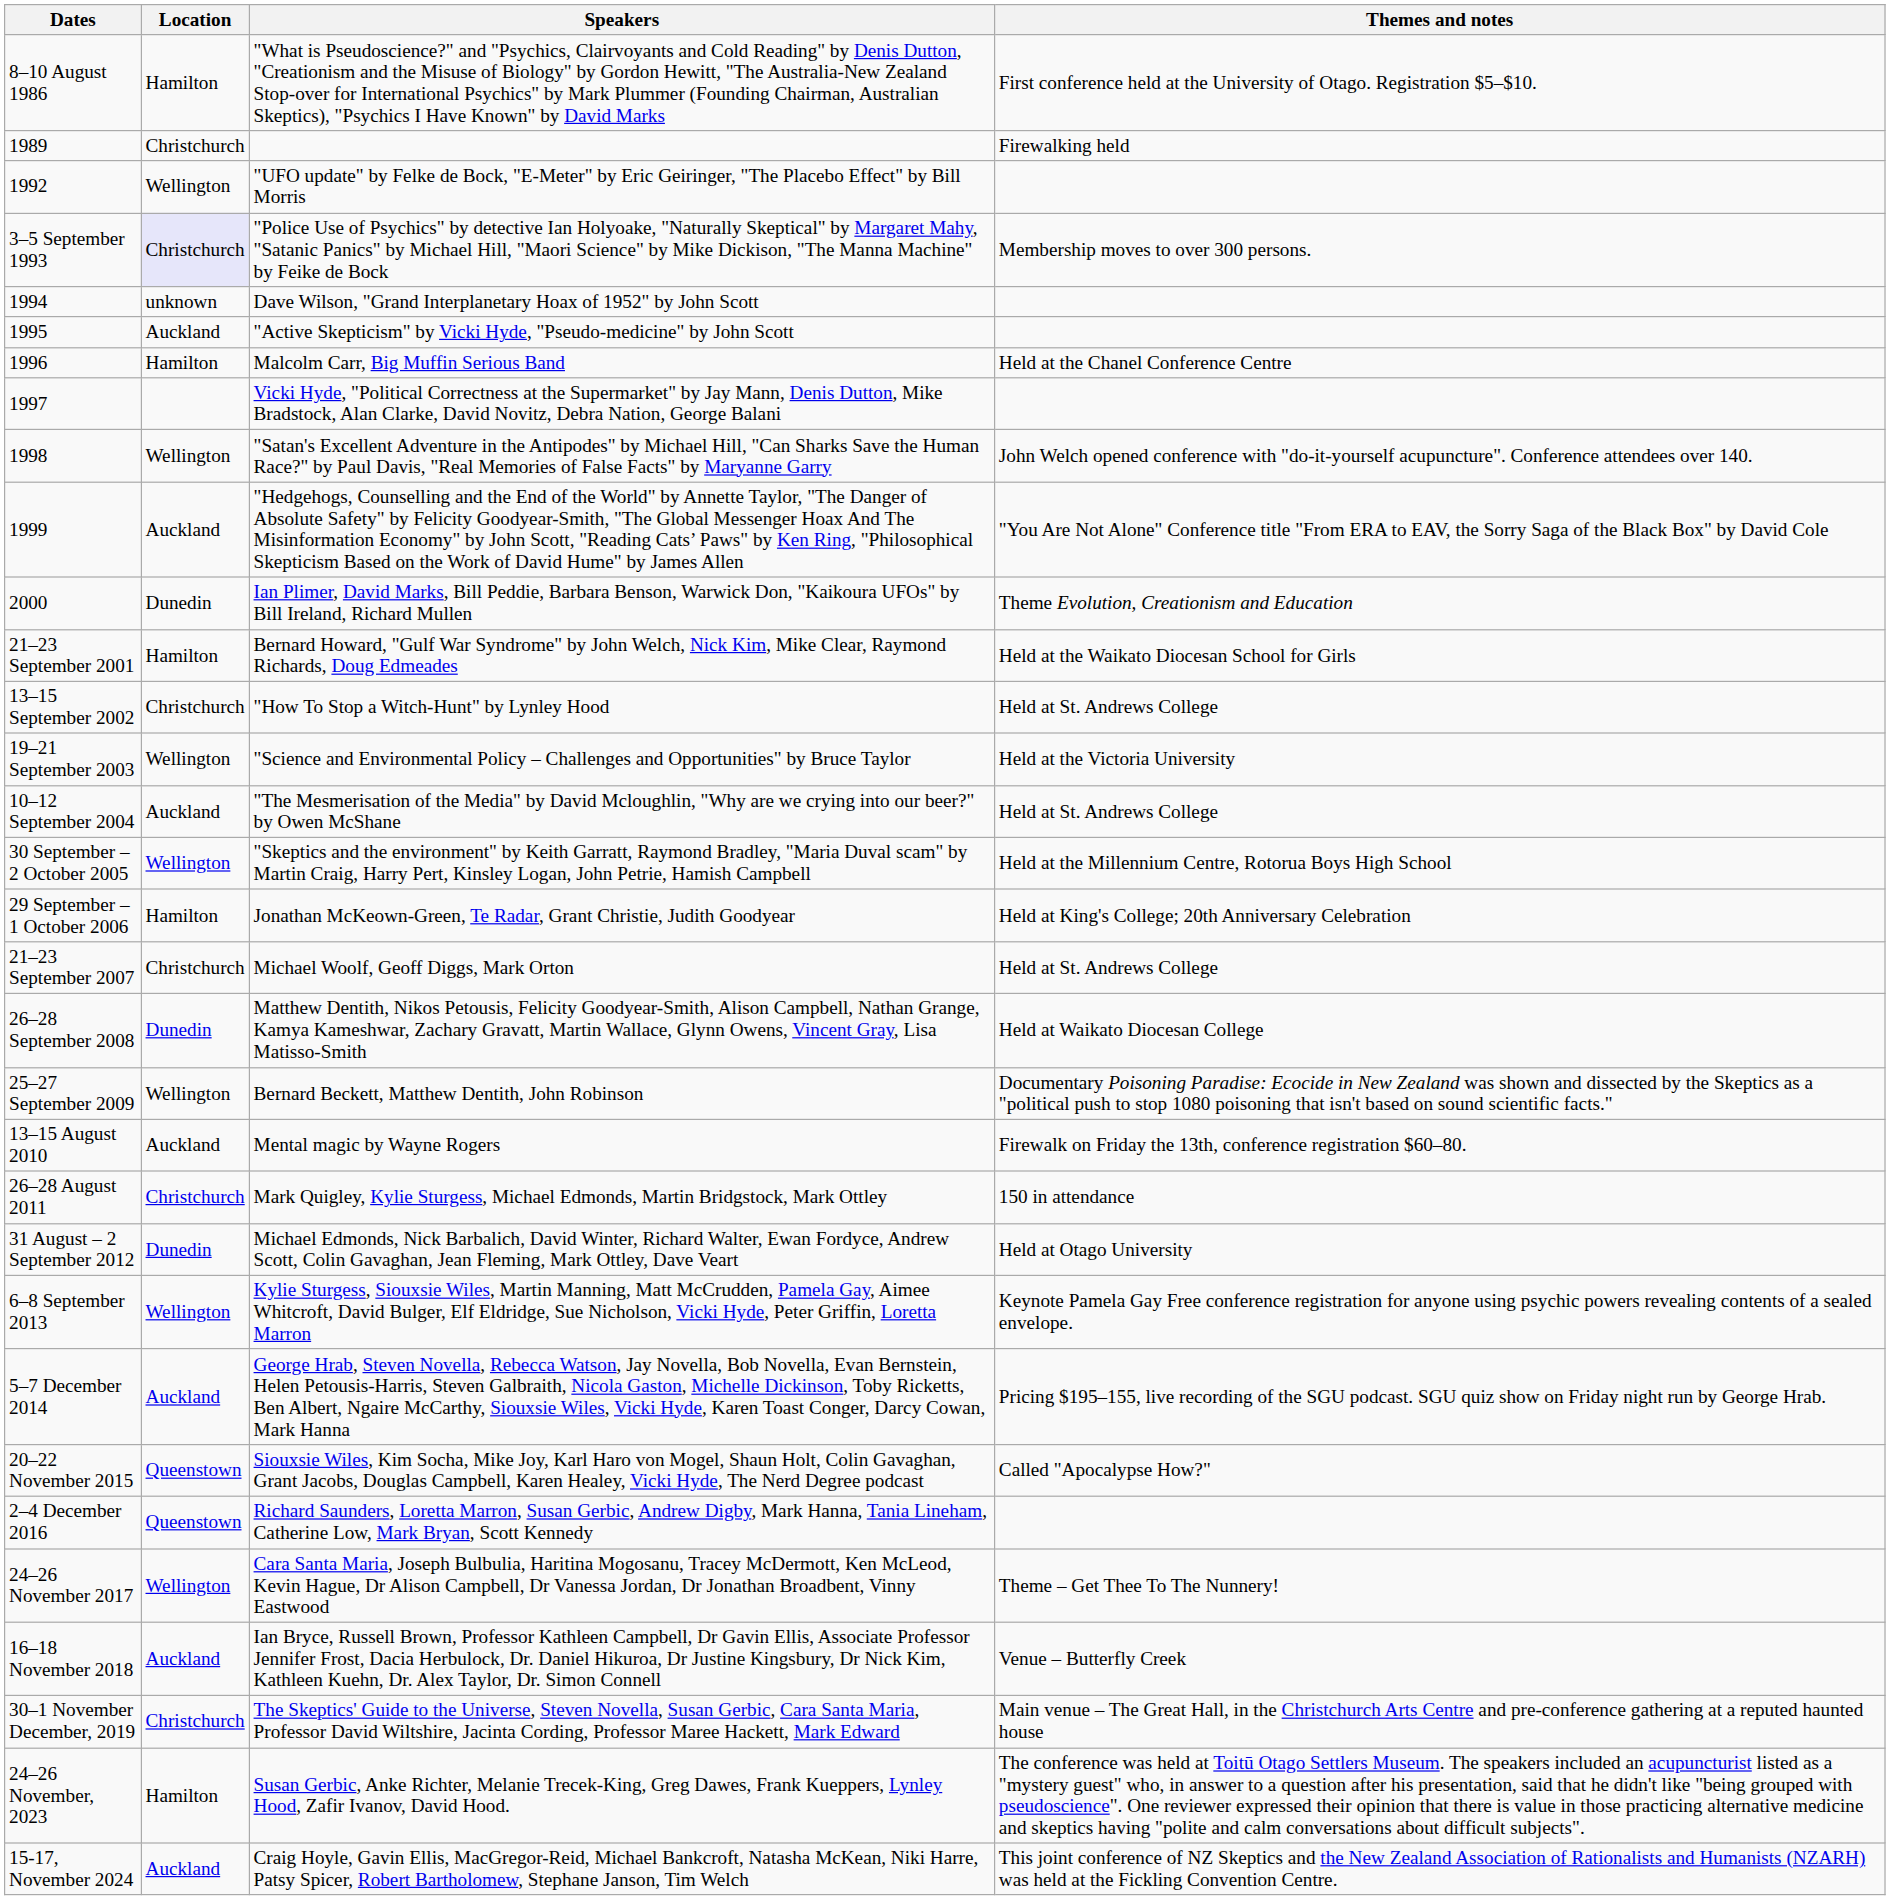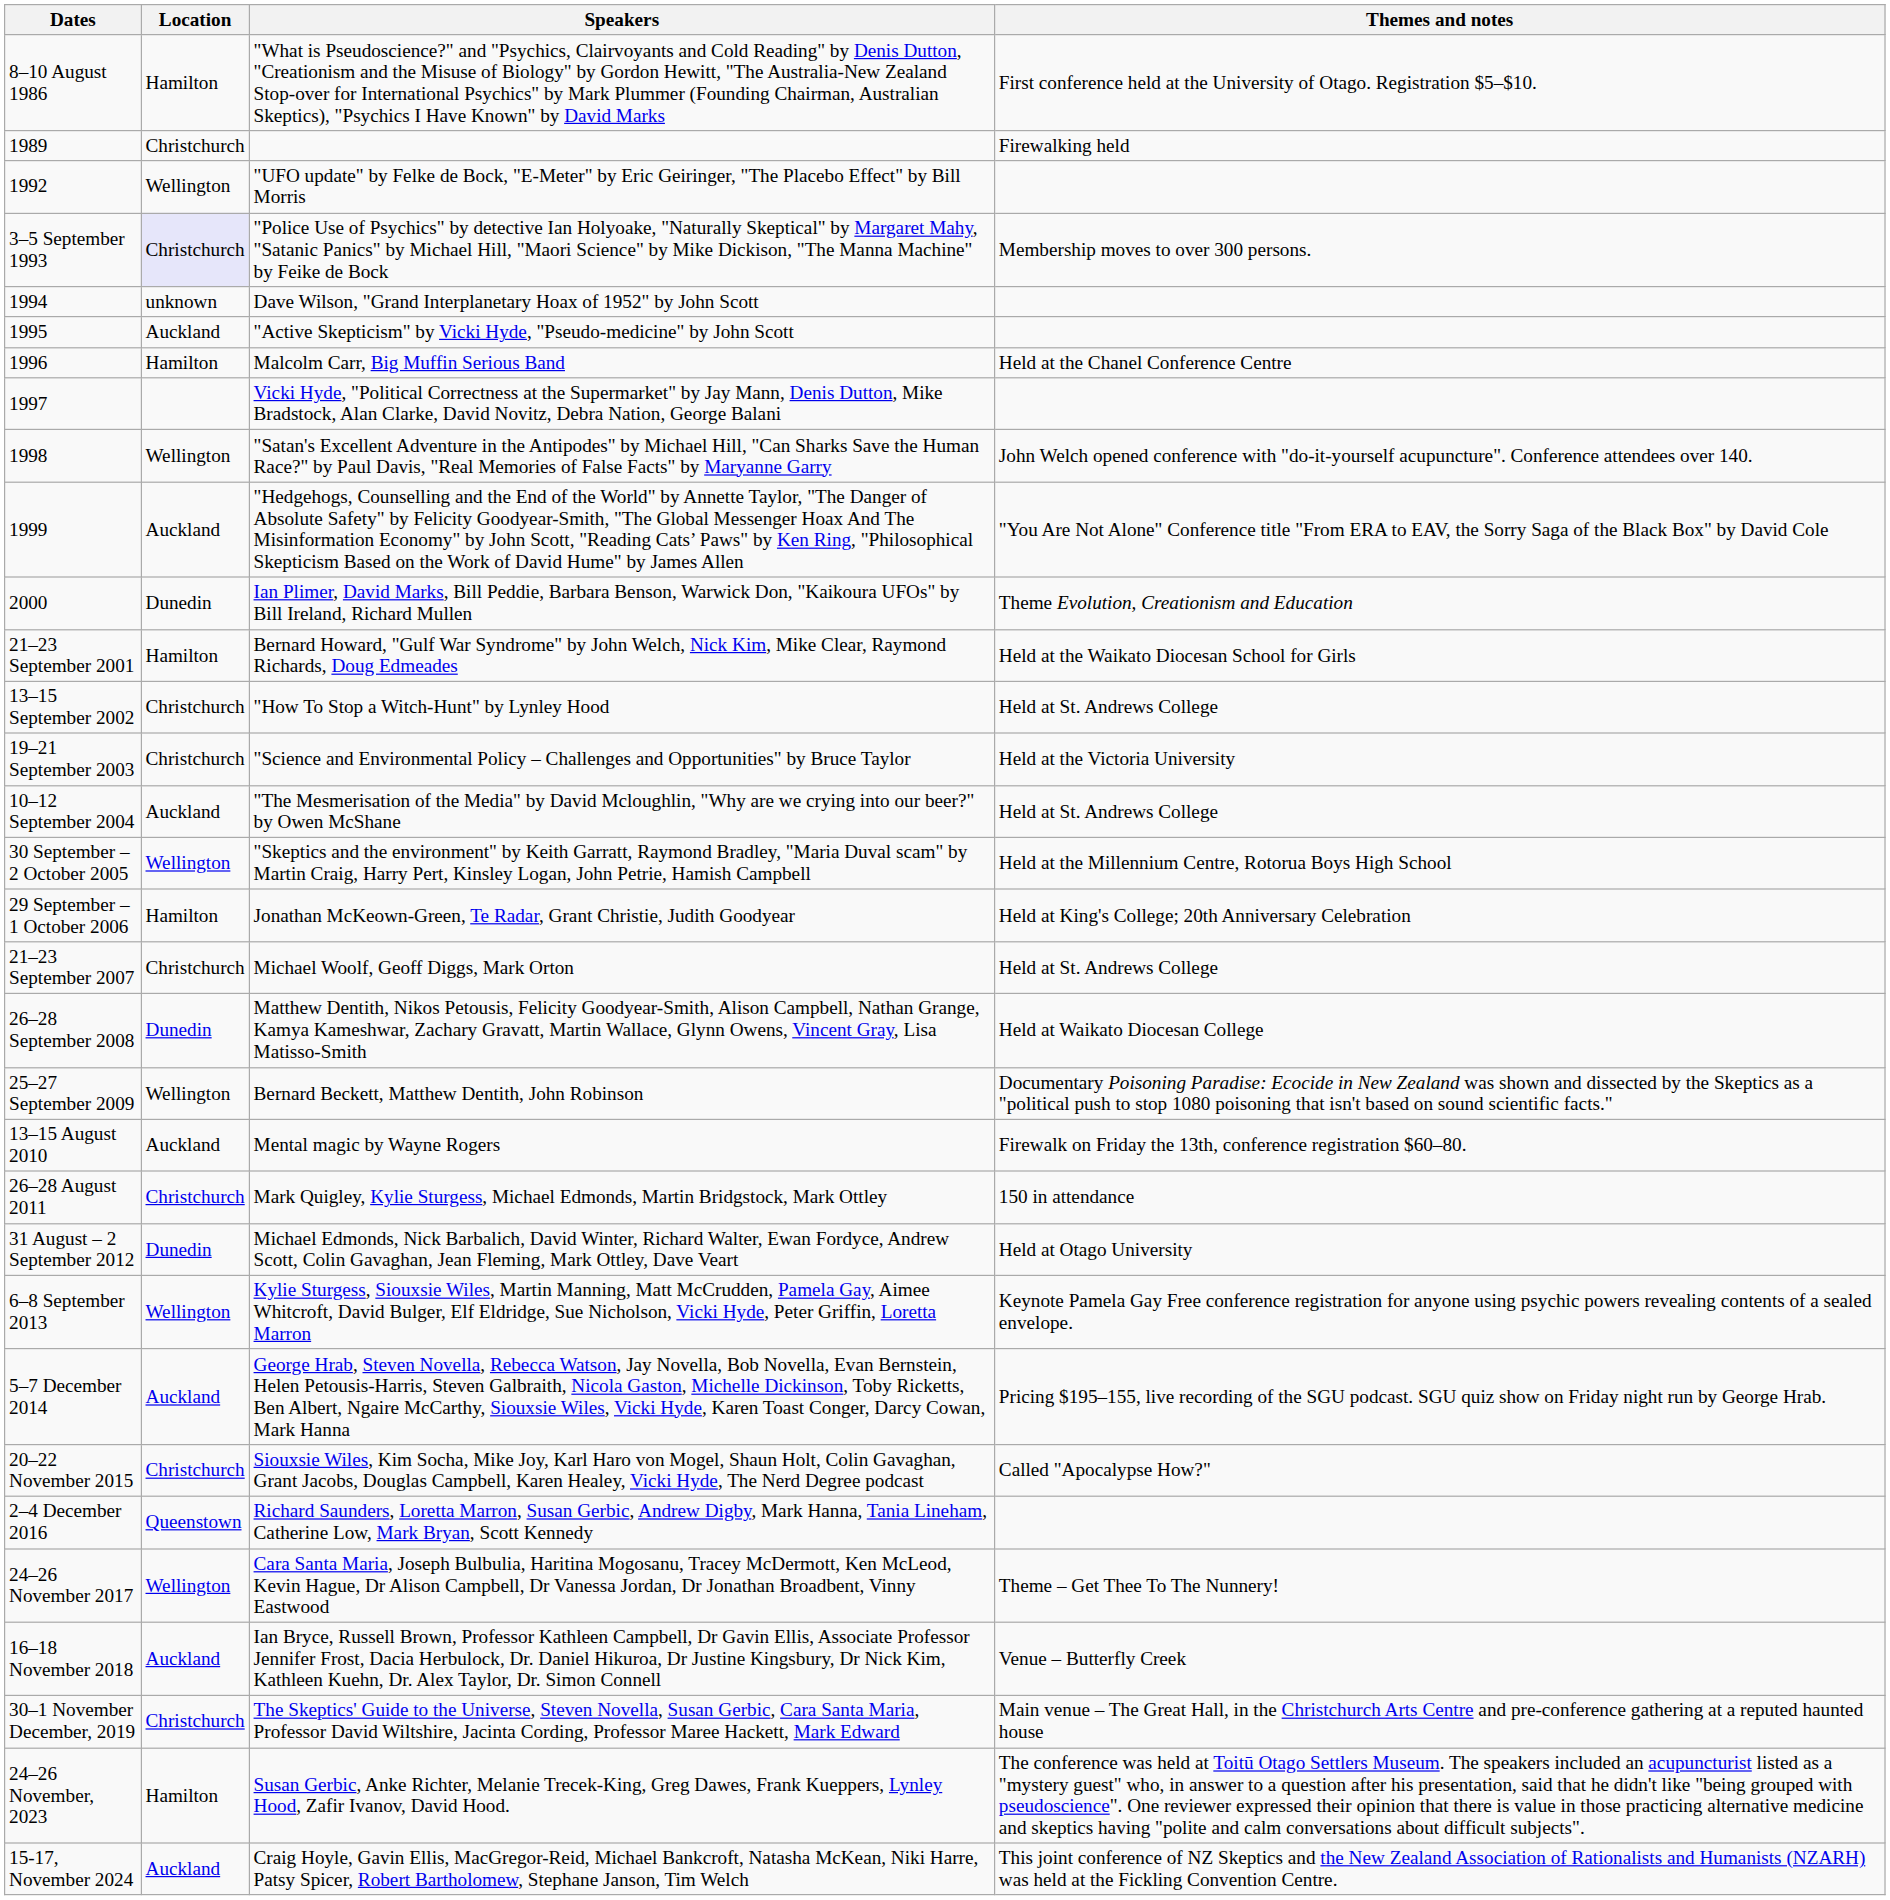19–21 September 2003 | Location: Wellington -> Christchurch
20–22 November 2015 | Location: Queenstown -> Christchurch
